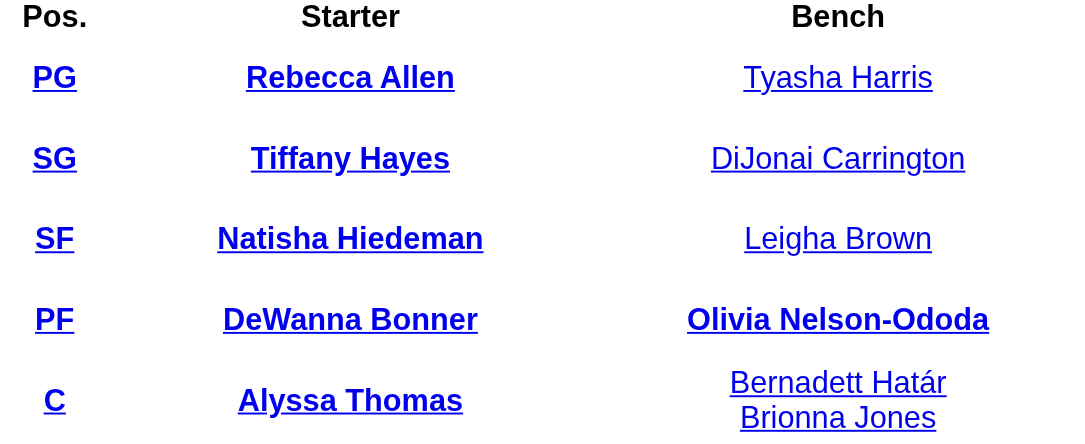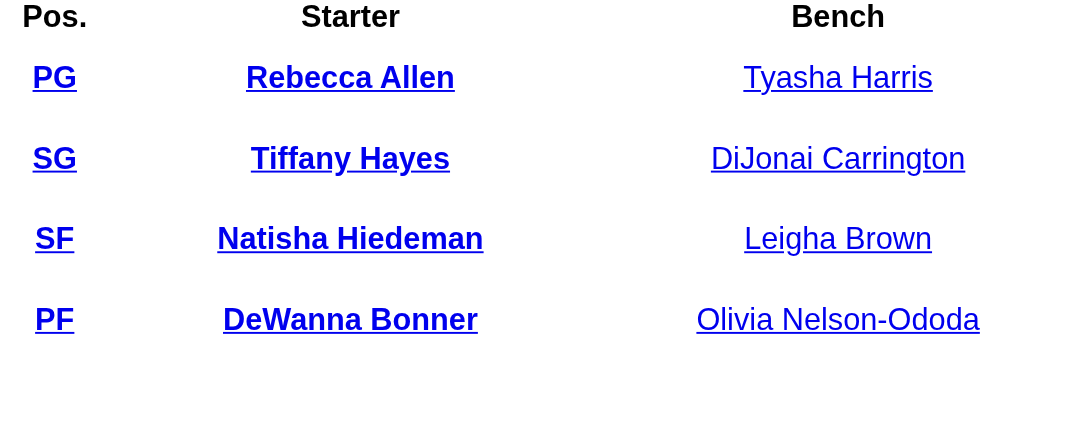PF | Bench: bold -> normal
- row: C | Alyssa Thomas | Bernadett Határ Brionna Jones
